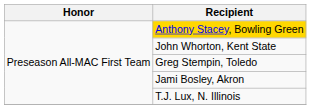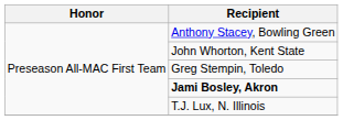row 2 | Recipient: gold background -> no background
row 5 | Recipient: normal -> bold
